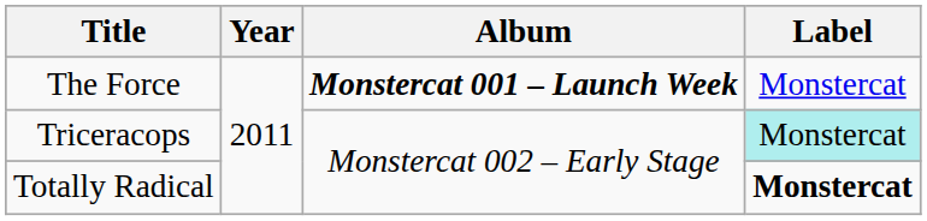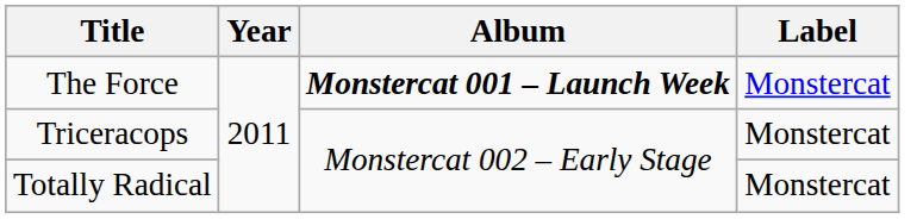Triceracops | Label: paleturquoise background -> no background
Totally Radical | Label: bold -> normal
